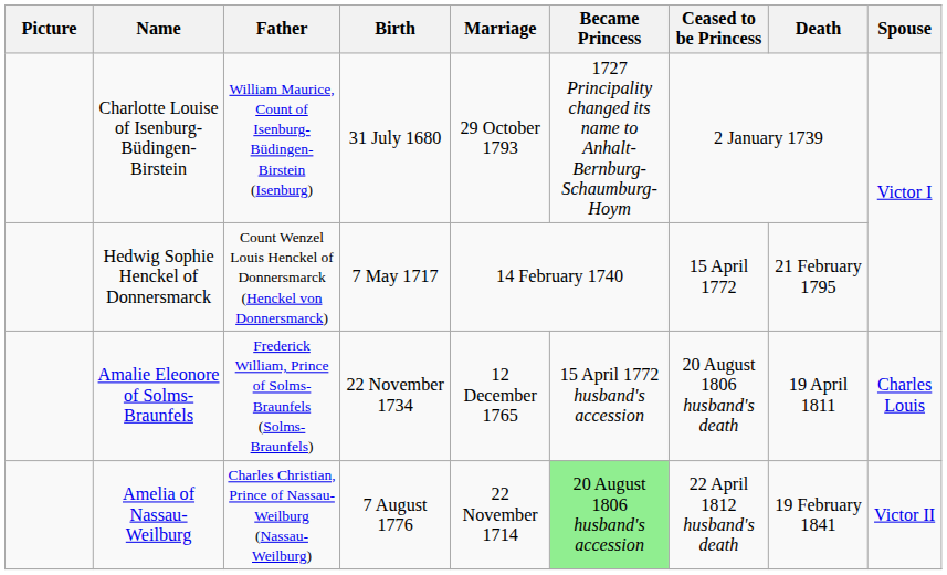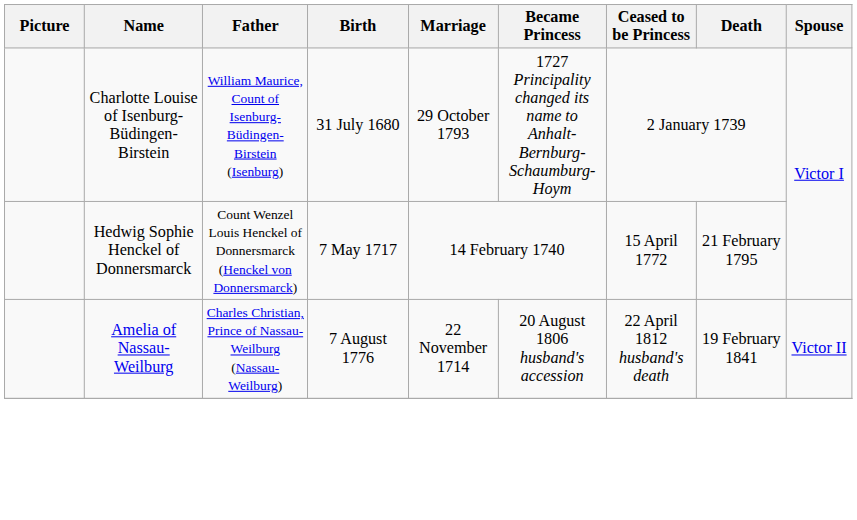- row: Amalie Eleonore of Solms-Braunfels | Frederick William, Prince of Solms-Braunfels (Solms-Braunfels) | 22 November 1734 | 12 December 1765 | 15 April 1772 husband's accession | 20 August 1806 husband's death | 19 April 1811 | Charles Louis
Amelia of Nassau-Weilburg | Became Princess: lightgreen background -> no background
